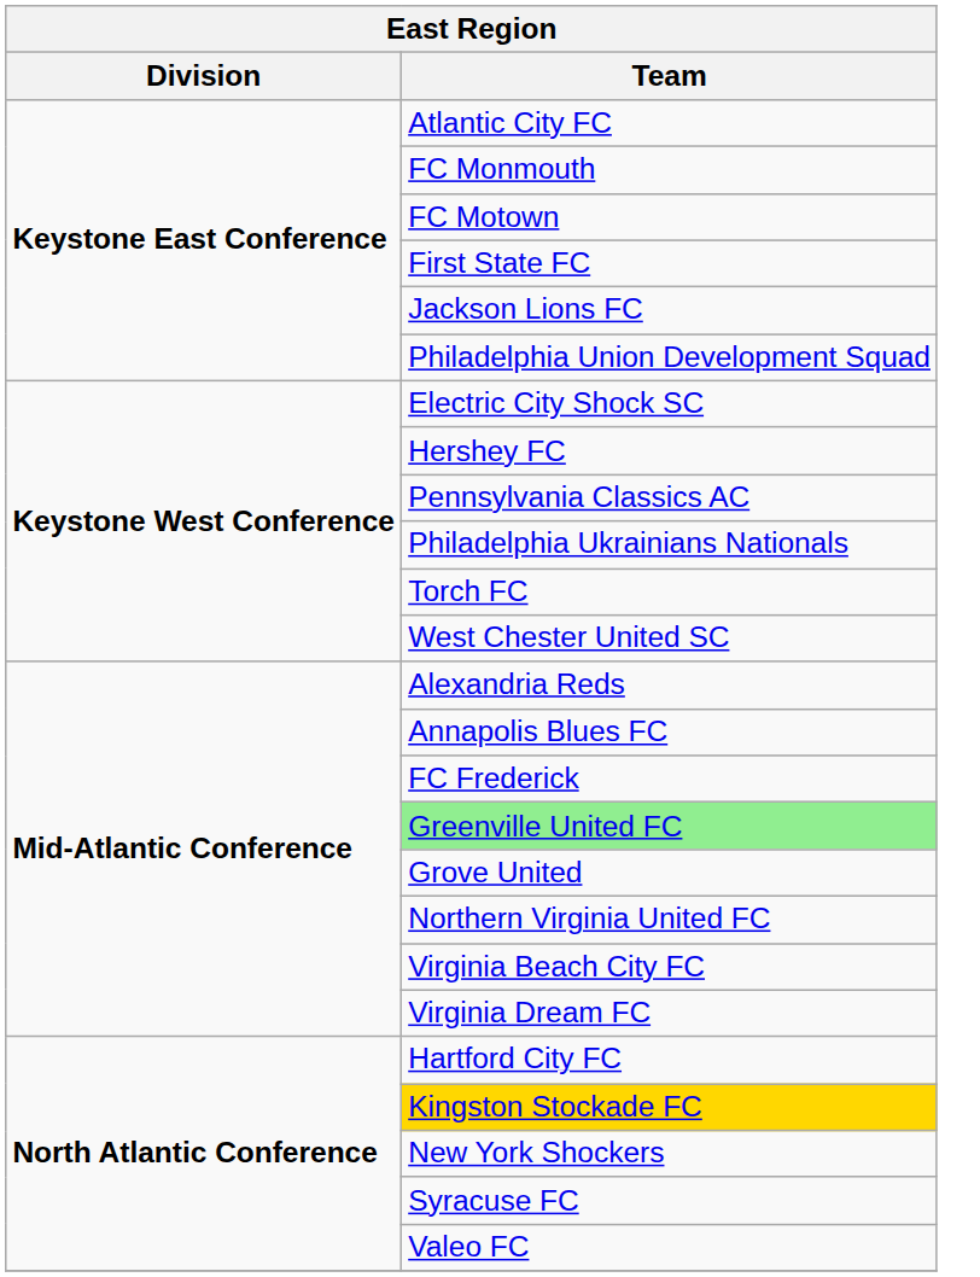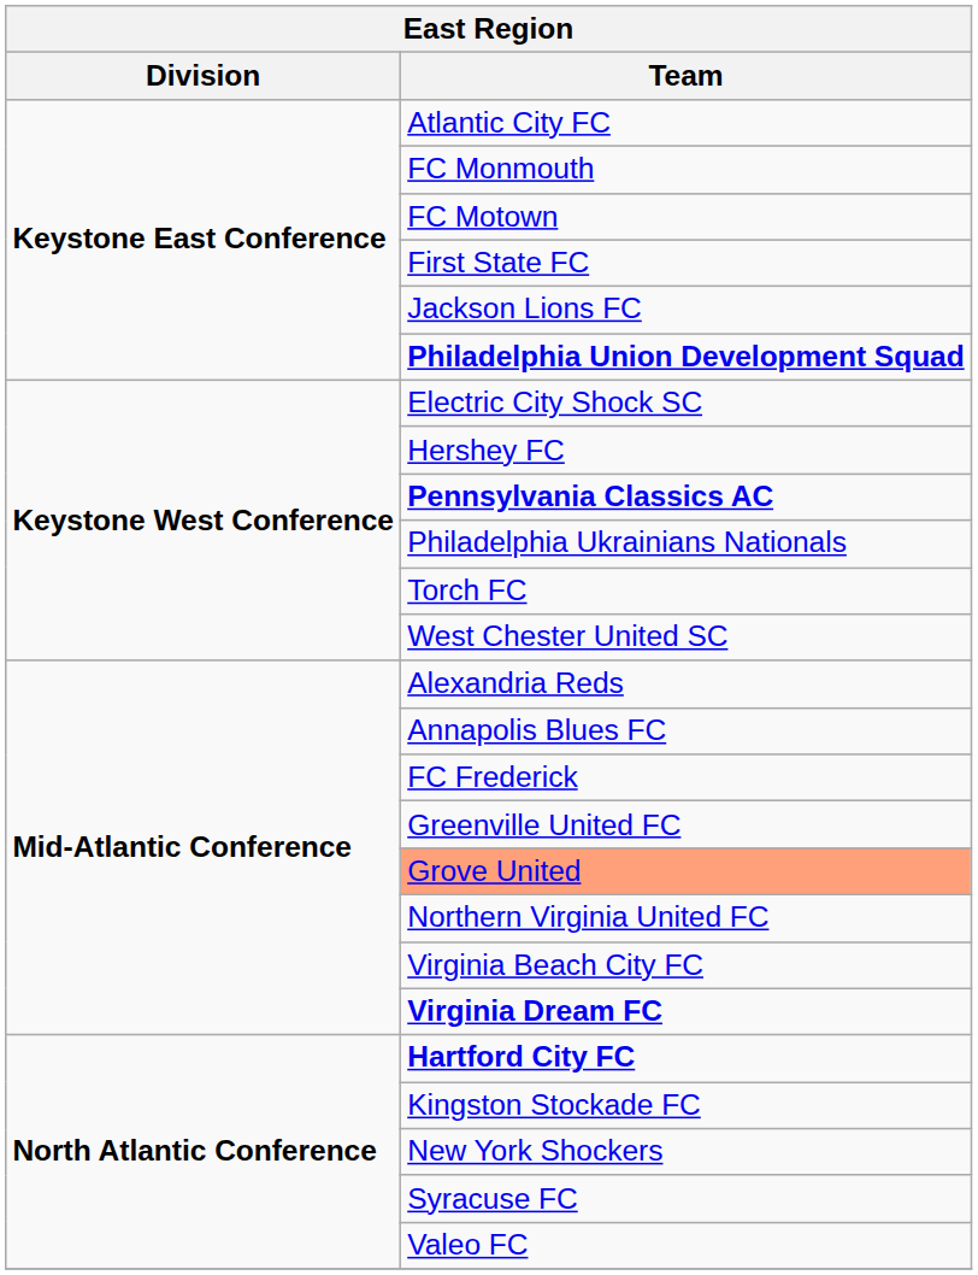Philadelphia Union Development Squad | Team: normal -> bold
Pennsylvania Classics AC | Team: normal -> bold
Greenville United FC | Team: lightgreen background -> no background
Grove United | Team: no background -> lightsalmon background
Virginia Dream FC | Team: normal -> bold
Hartford City FC | Team: normal -> bold
Kingston Stockade FC | Team: gold background -> no background
